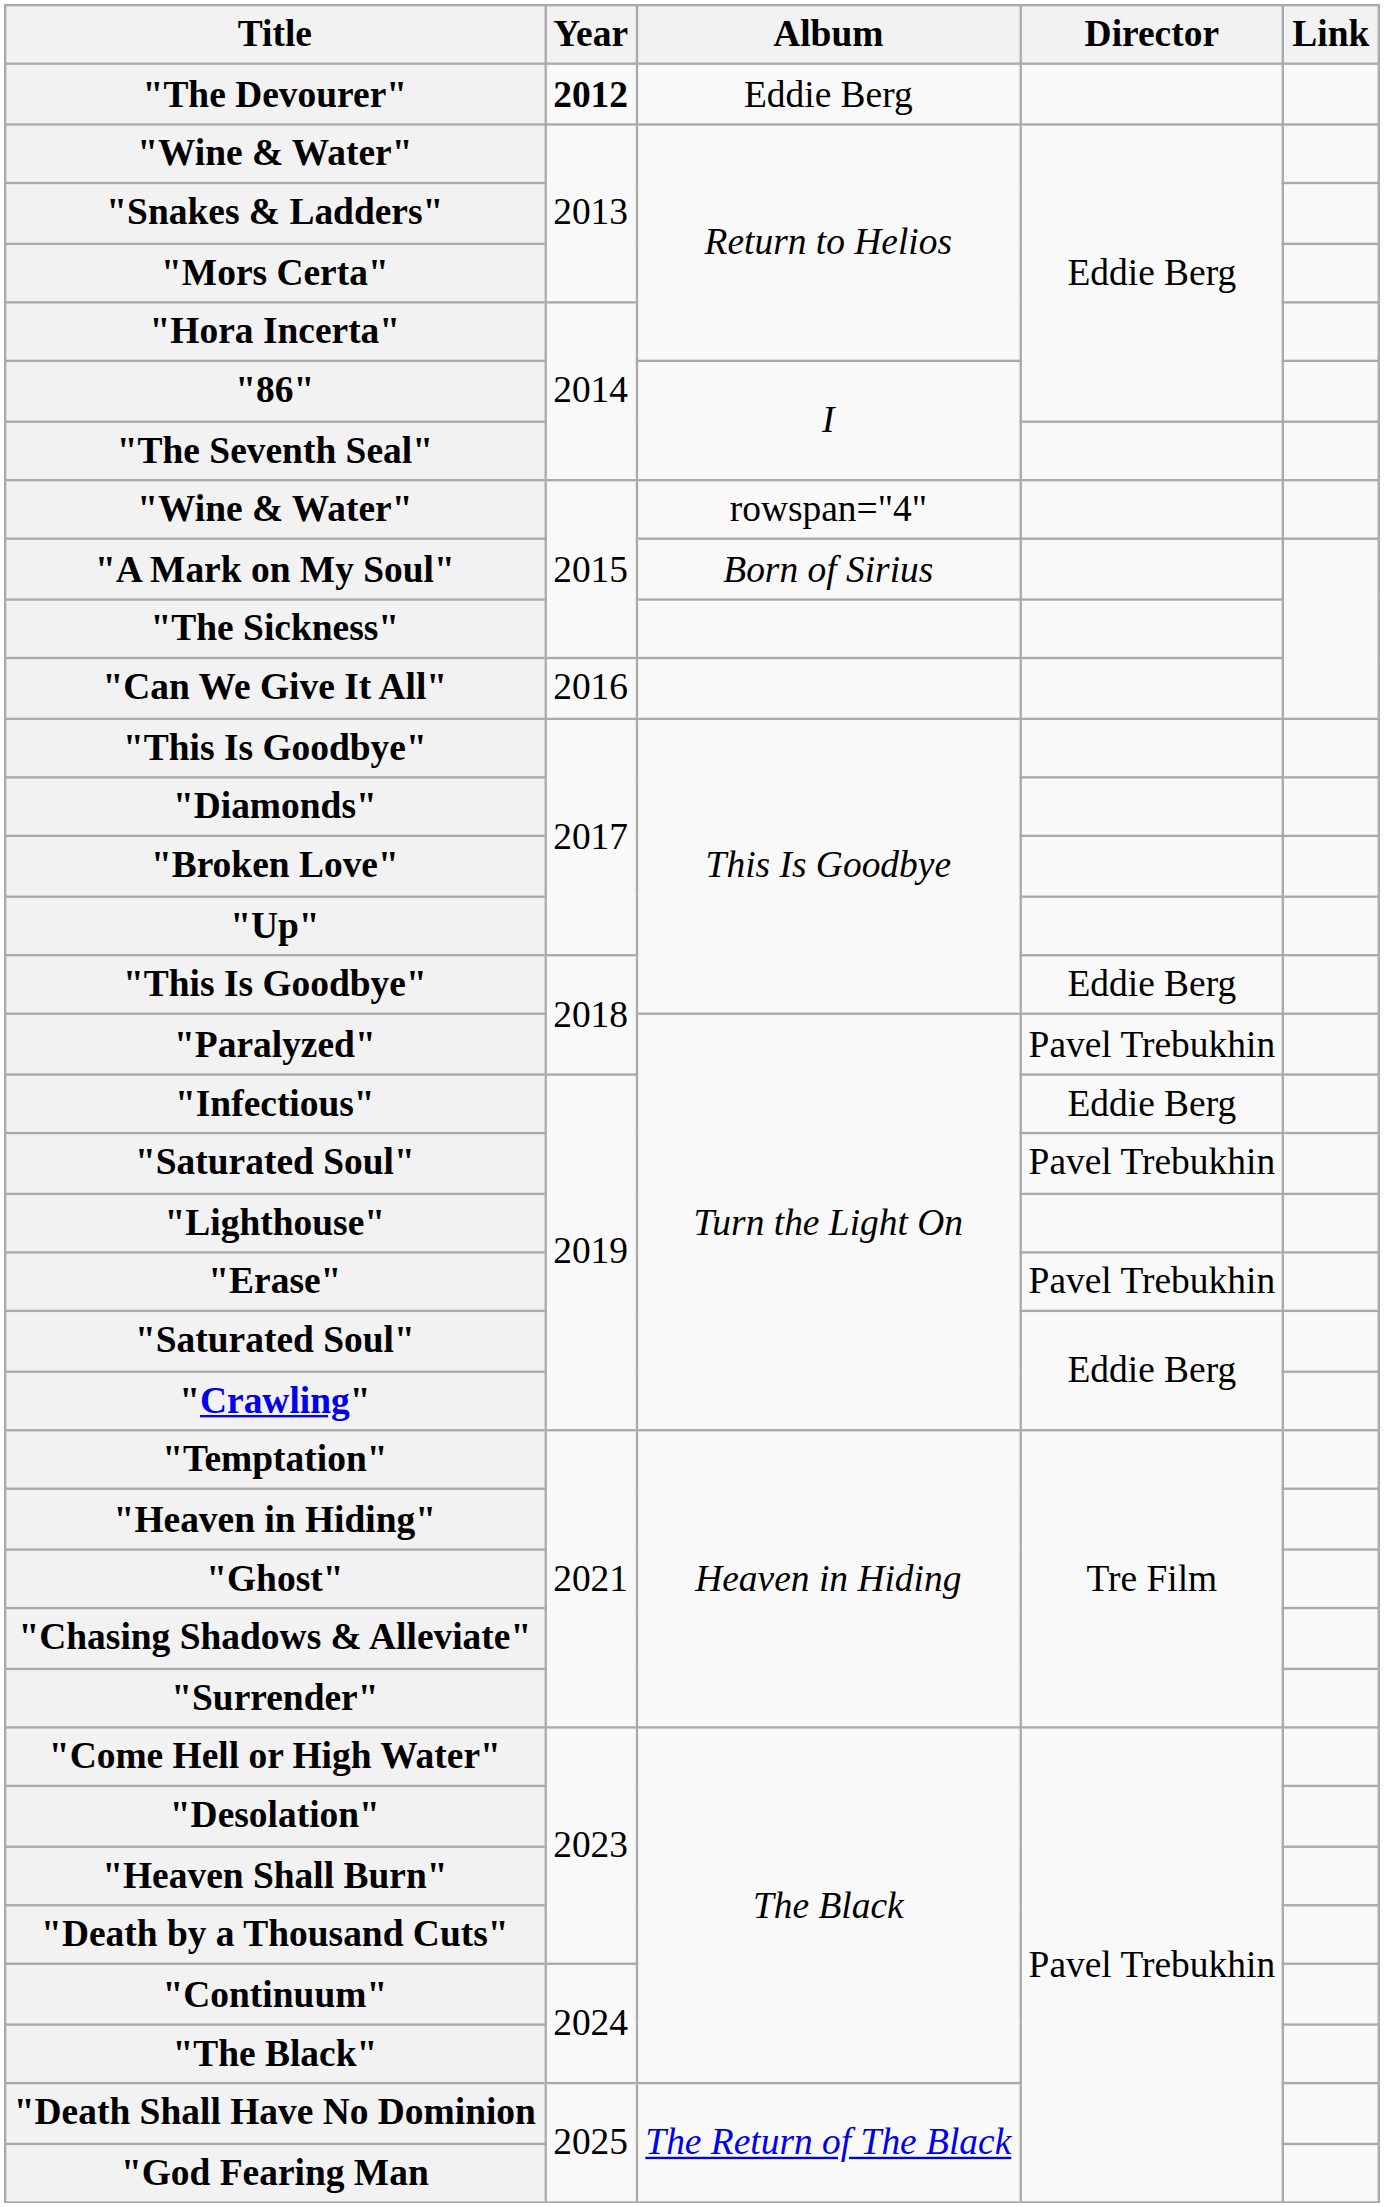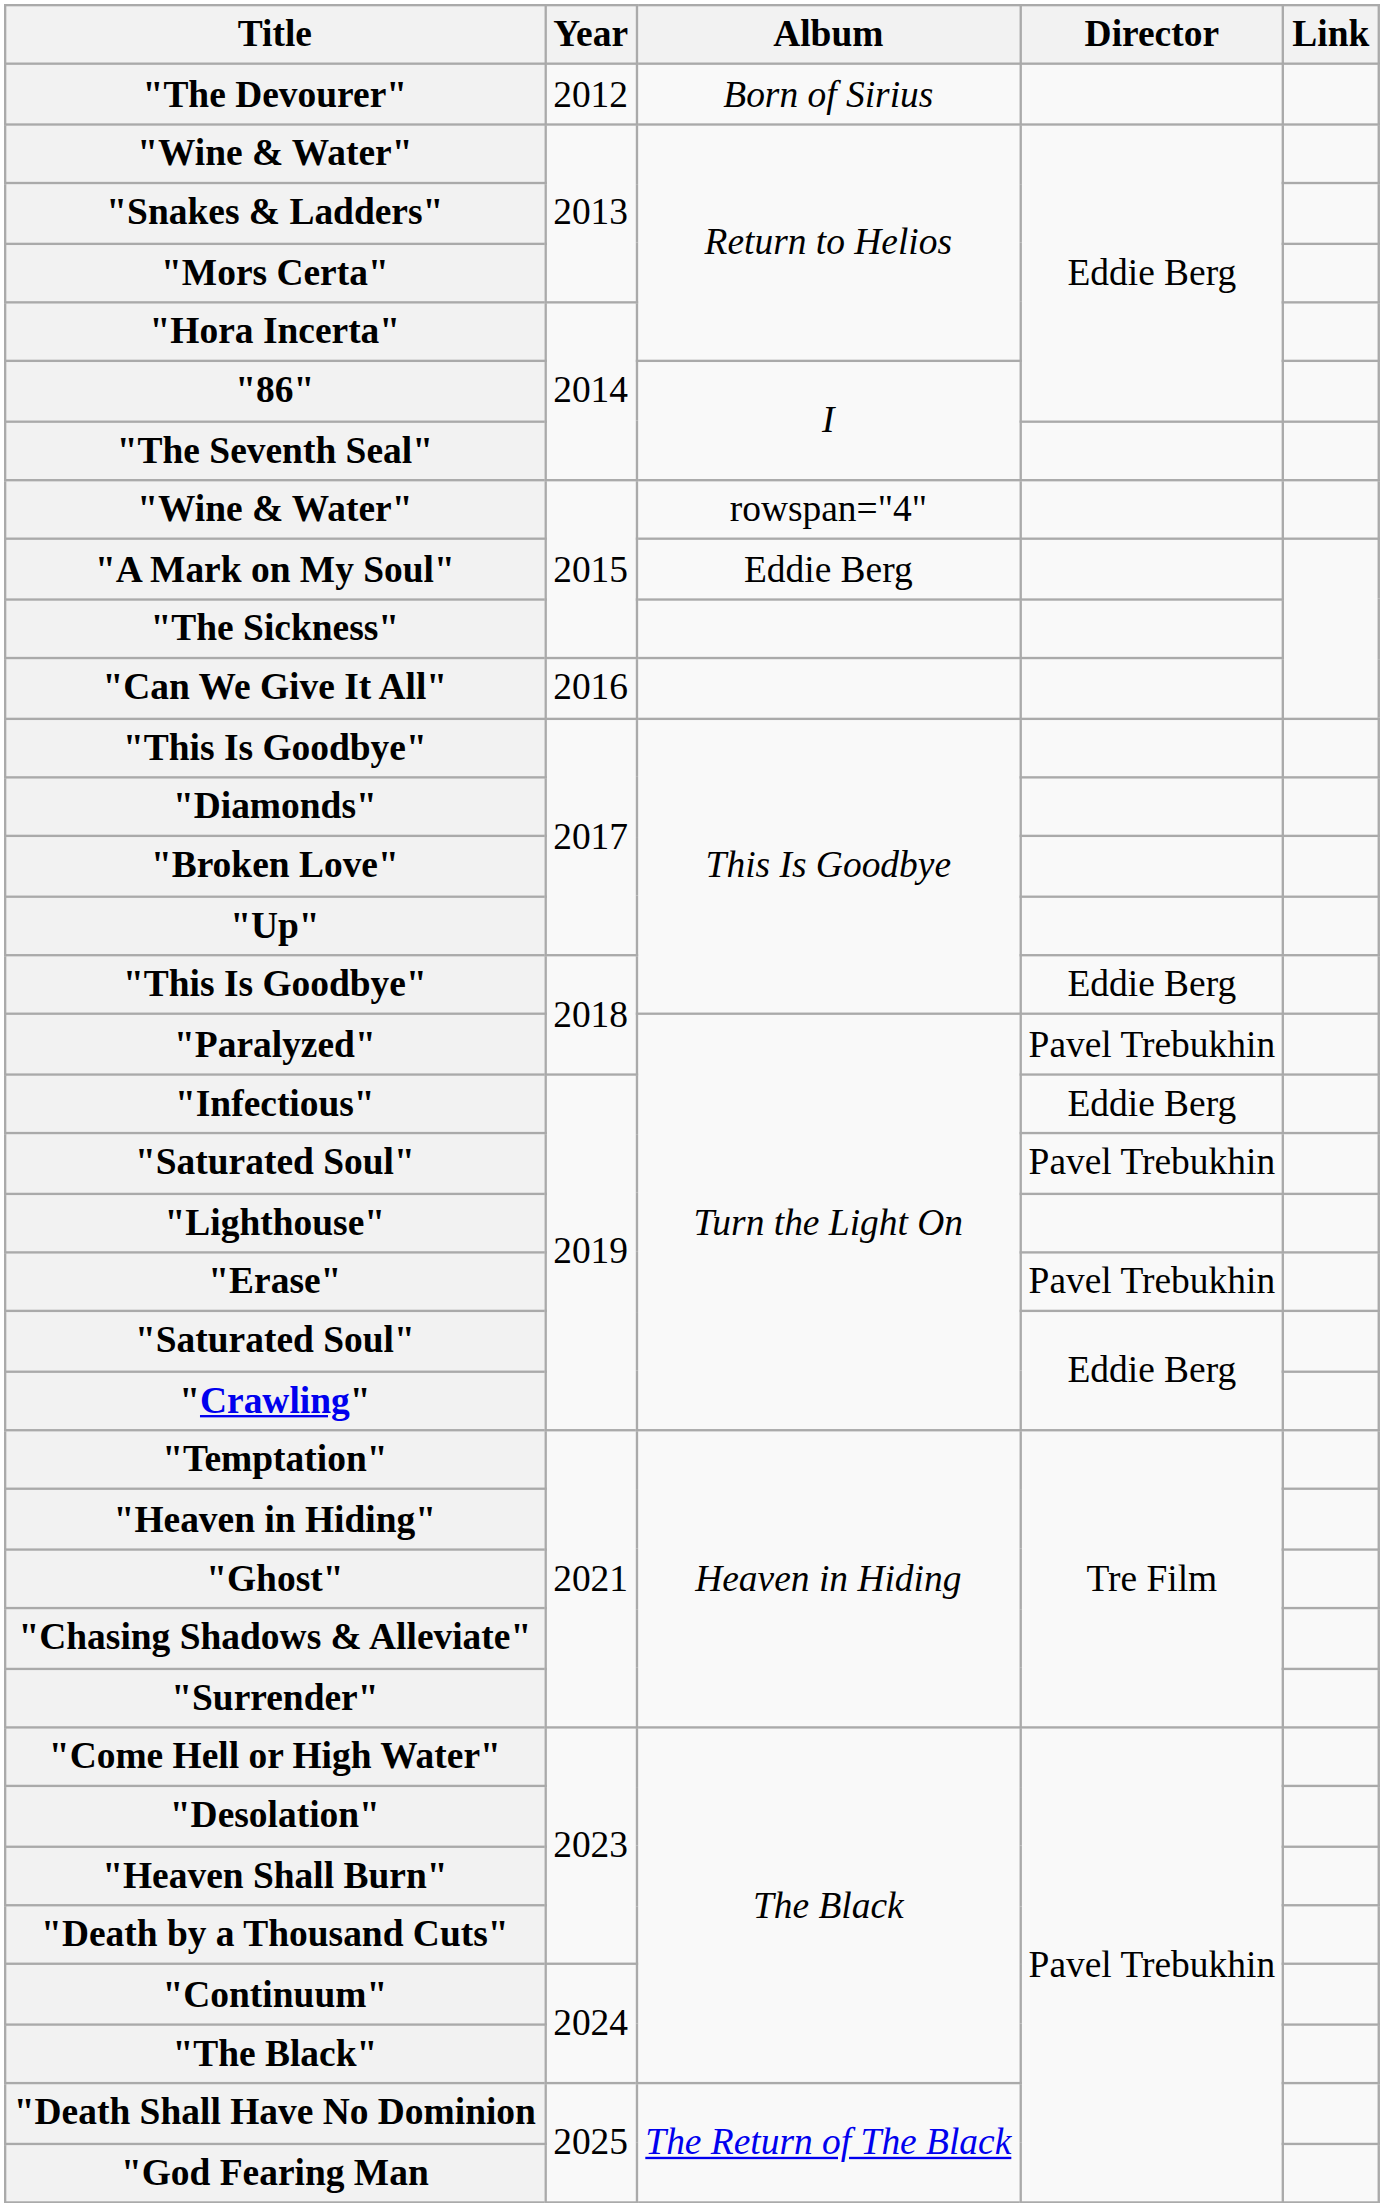"The Devourer" | Year: bold -> normal
"The Devourer" | Album: Eddie Berg -> Born of Sirius
"A Mark on My Soul" | Album: Born of Sirius -> Eddie Berg
